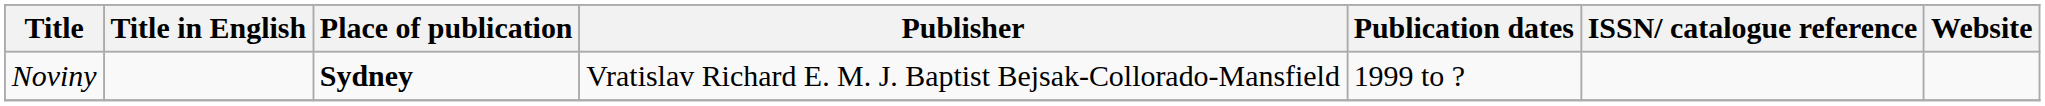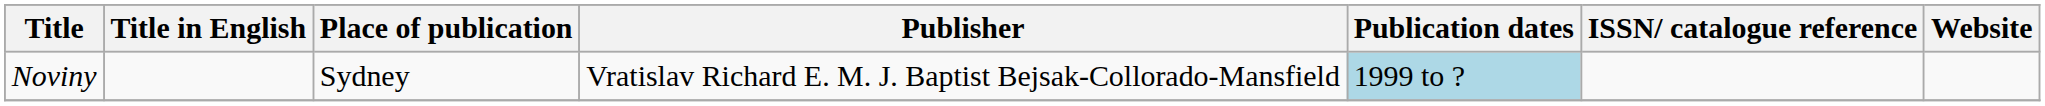Noviny | Place of publication: bold -> normal
Noviny | Publication dates: no background -> lightblue background
